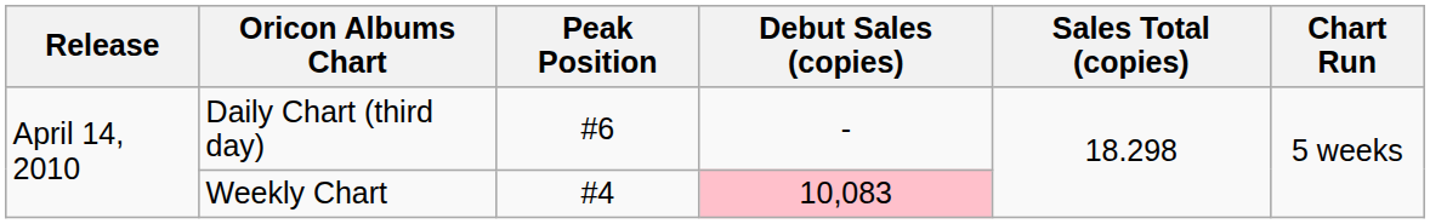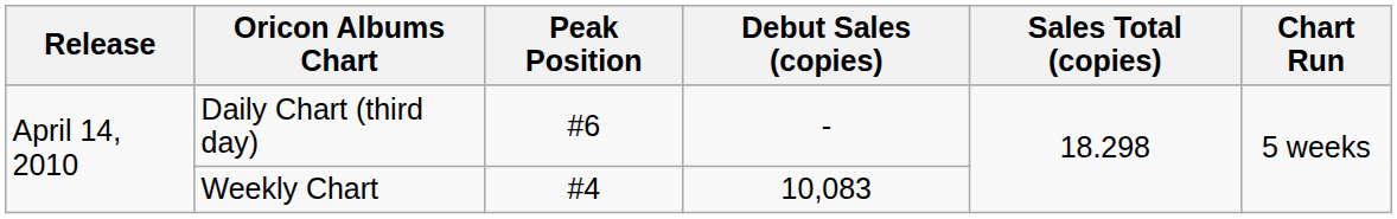Weekly Chart | Debut Sales (copies): pink background -> no background
